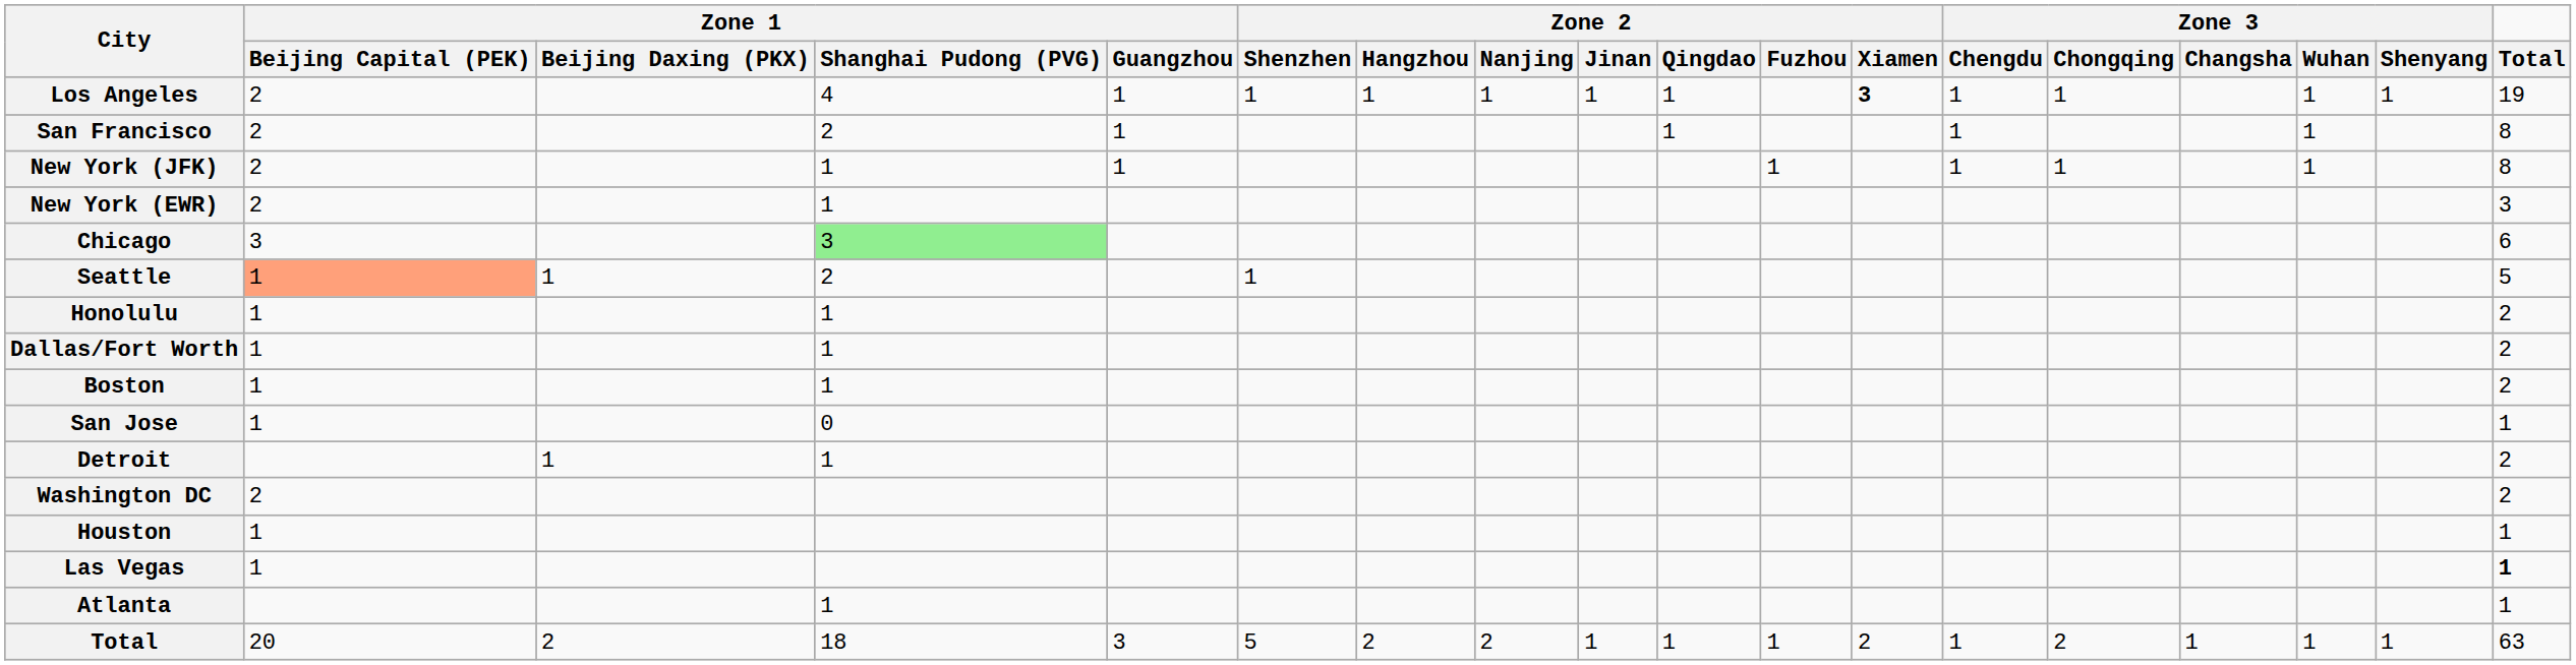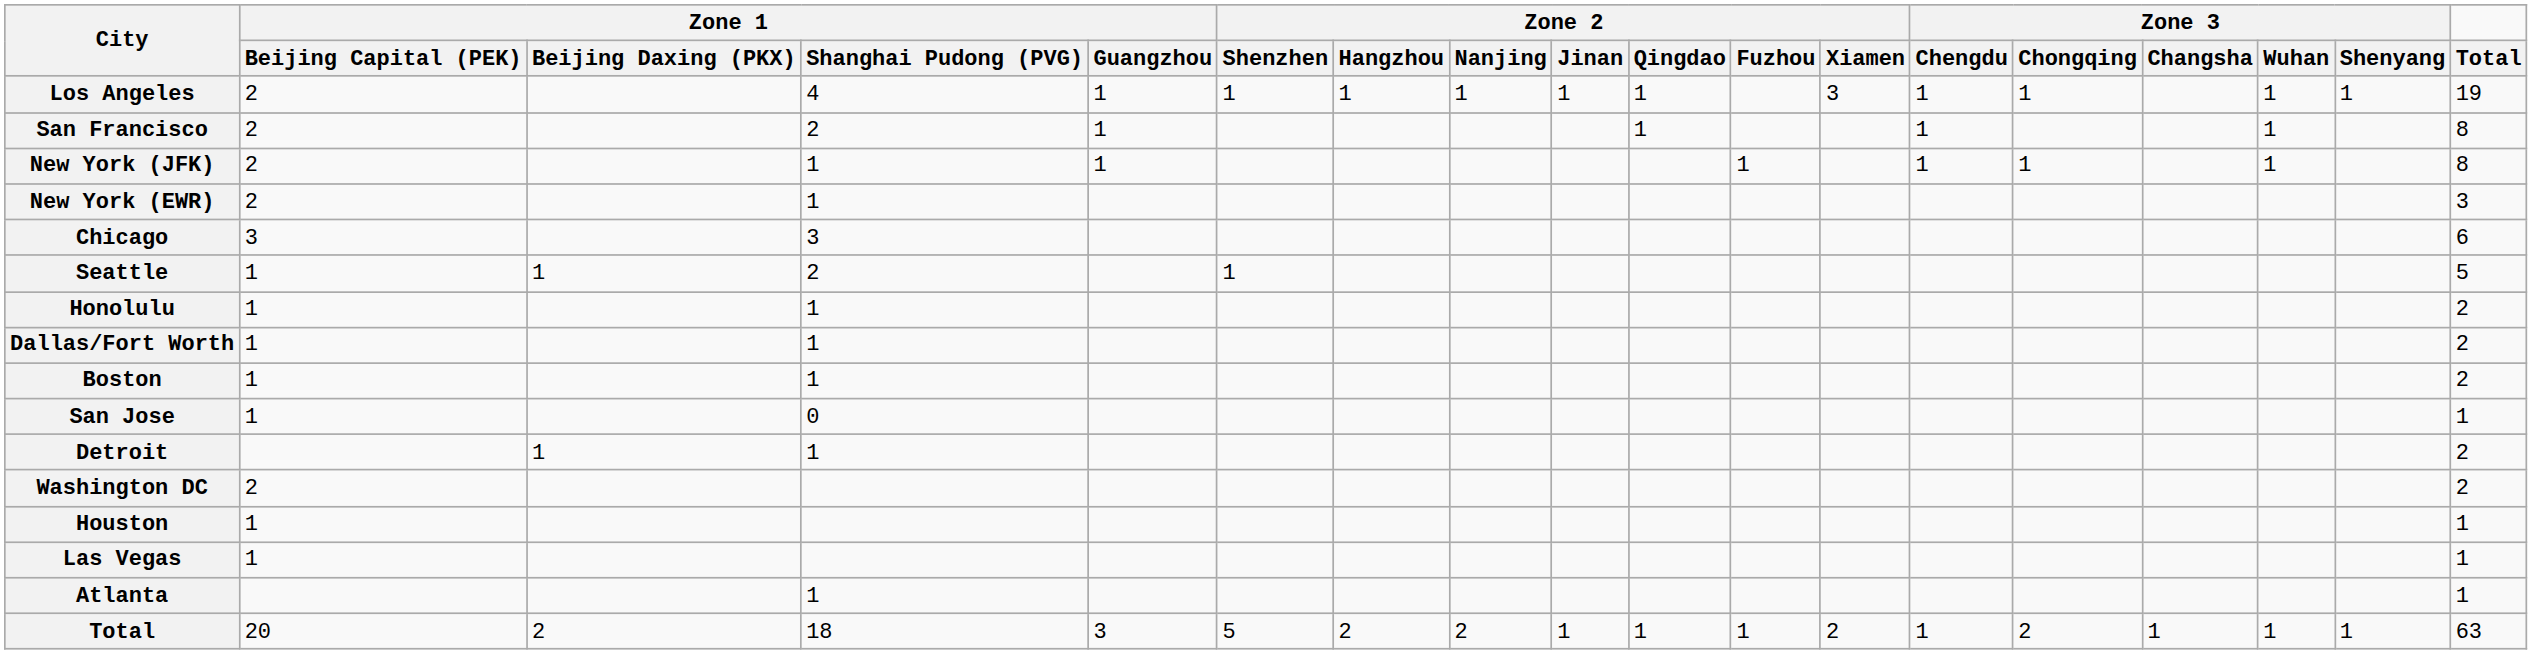Los Angeles | Zone 2 / Xiamen: bold -> normal
Chicago | Zone 1 / Shanghai Pudong (PVG): lightgreen background -> no background
Seattle | Zone 1 / Beijing Capital (PEK): lightsalmon background -> no background
Las Vegas | Total: bold -> normal
